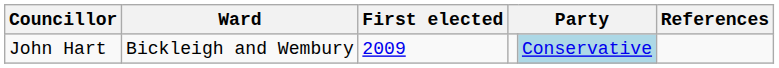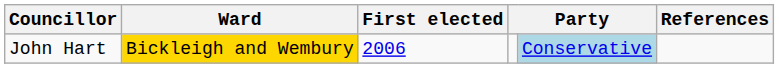John Hart | Ward: no background -> gold background
John Hart | First elected: 2009 -> 2006
